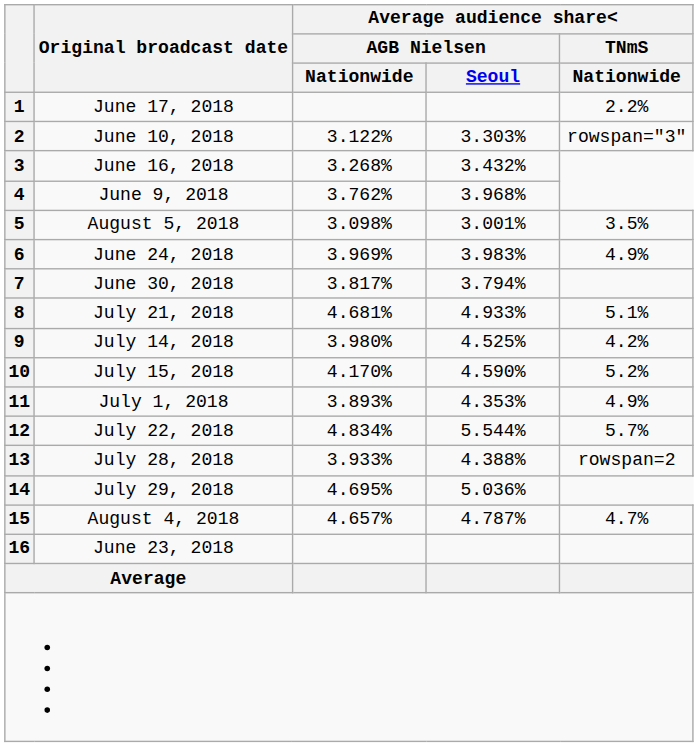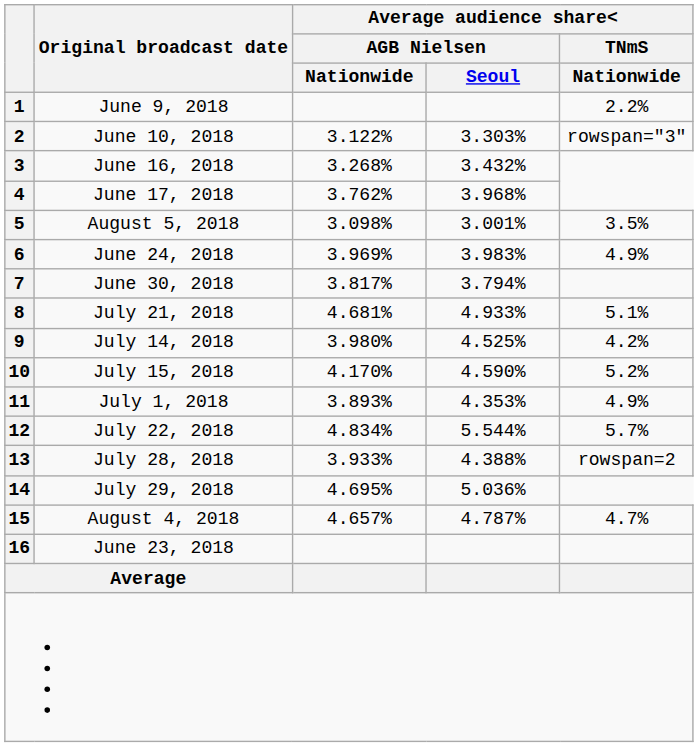1 | Original broadcast date: June 17, 2018 -> June 9, 2018
4 | Original broadcast date: June 9, 2018 -> June 17, 2018
